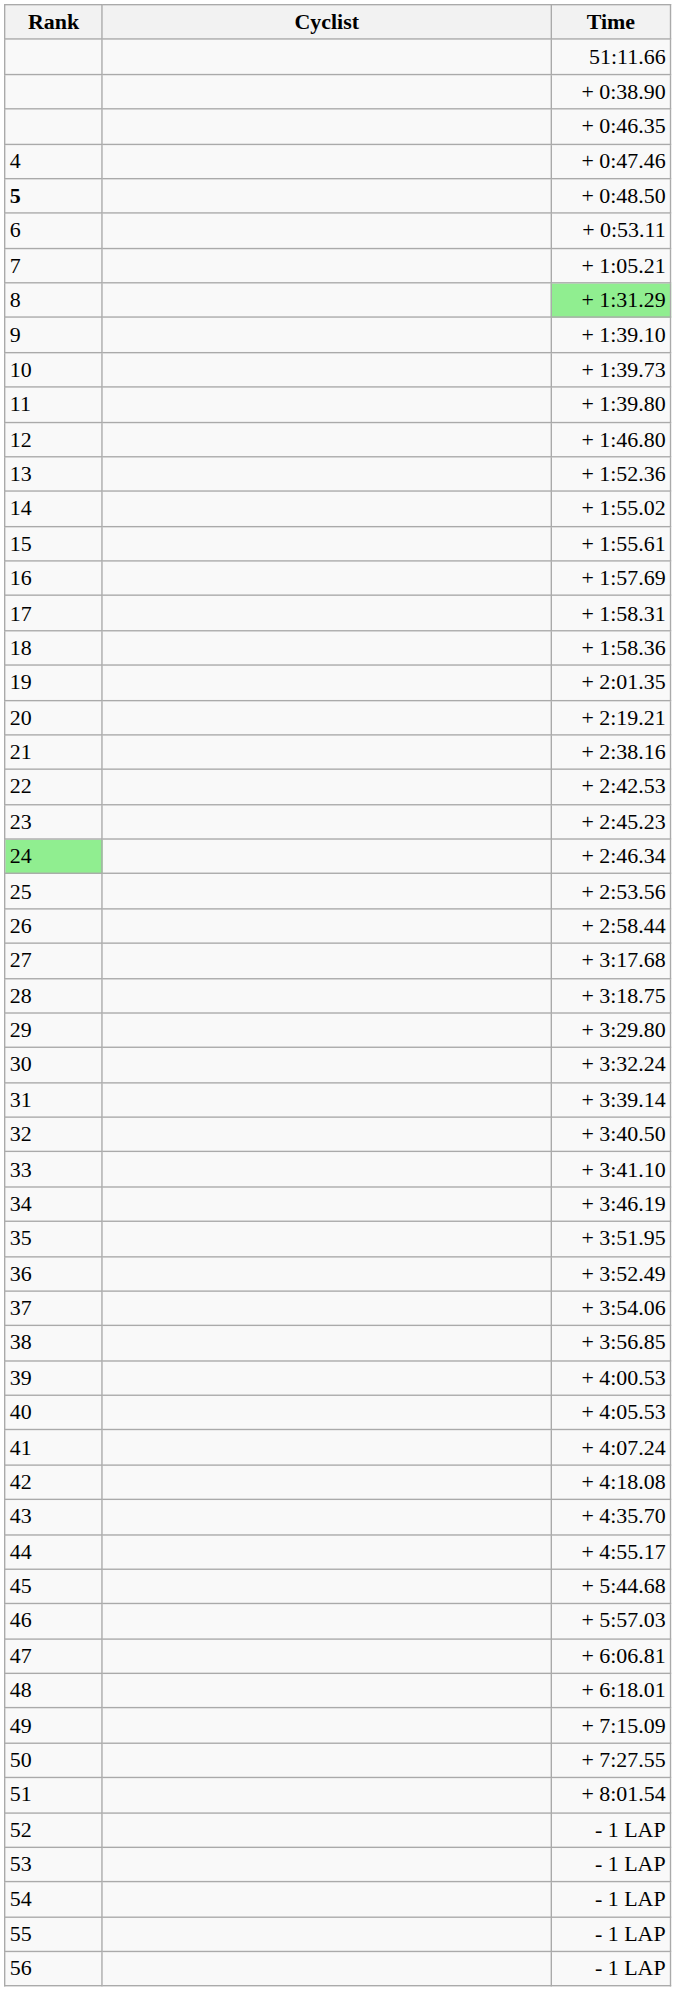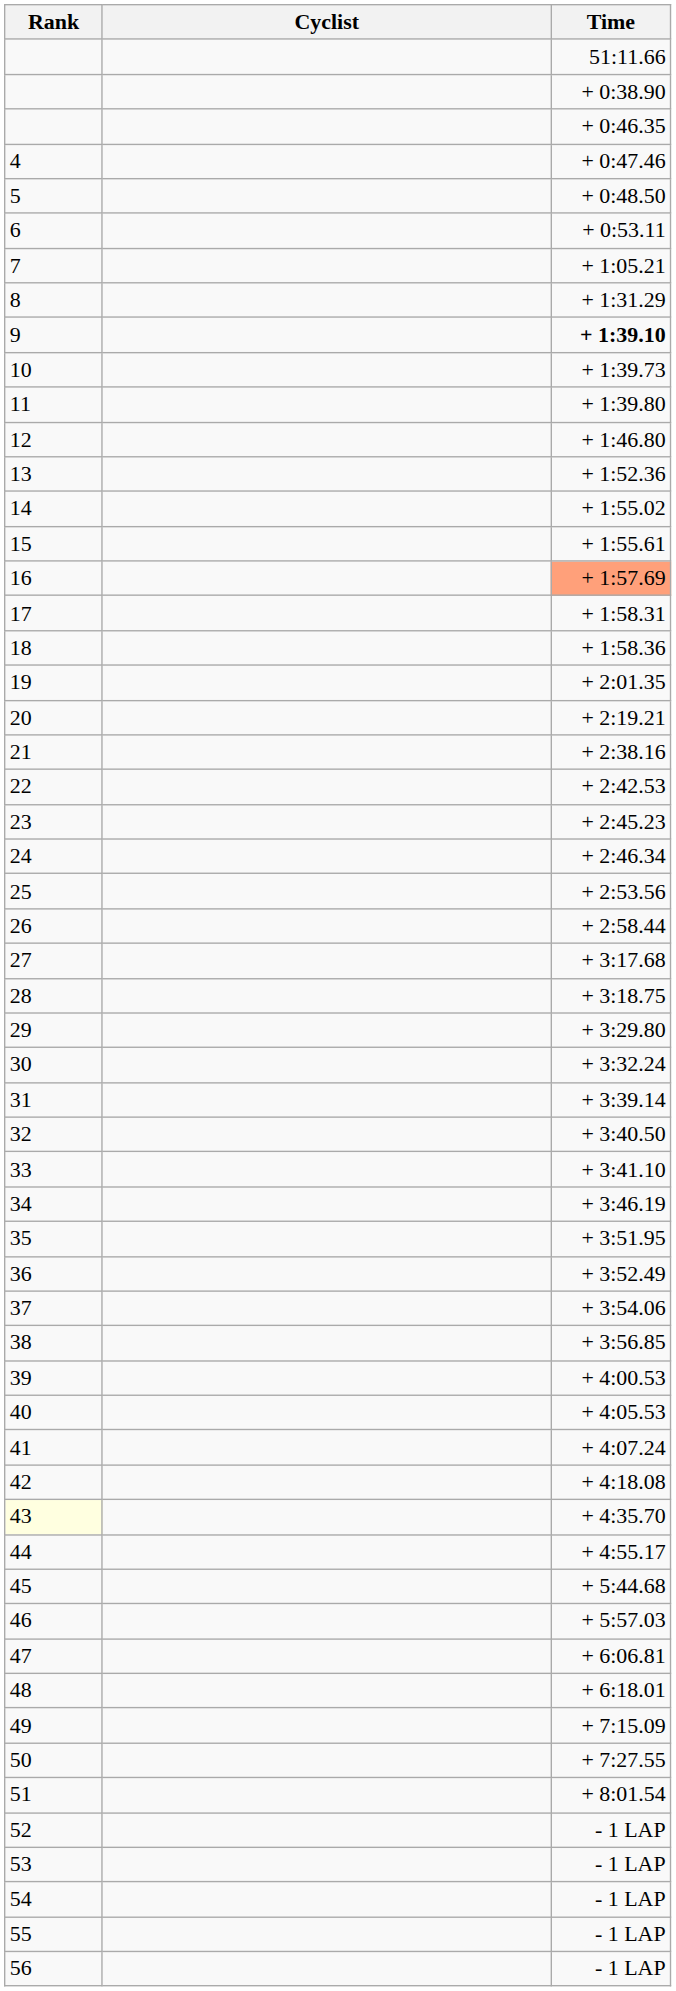5 | Rank: bold -> normal
8 | Time: lightgreen background -> no background
9 | Time: normal -> bold
16 | Time: no background -> lightsalmon background
24 | Rank: lightgreen background -> no background
43 | Rank: no background -> lightyellow background
